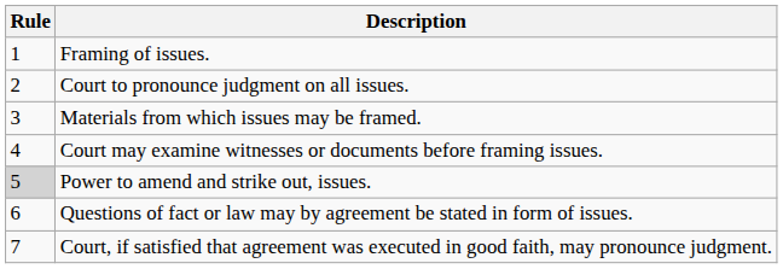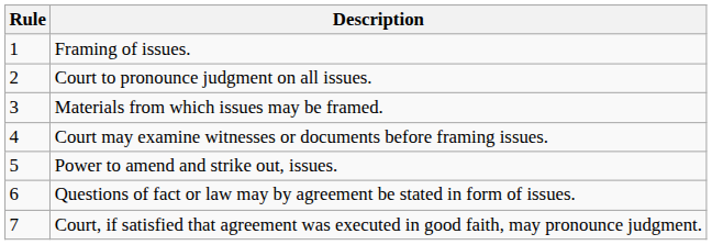Power to amend and strike out, issues. | Rule: lightgrey background -> no background
